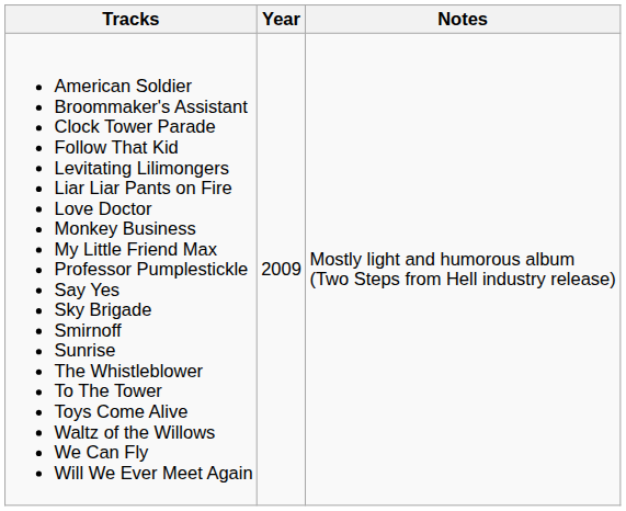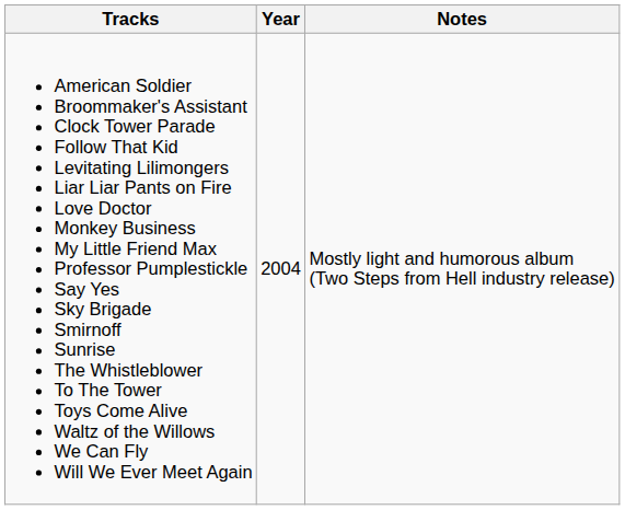row 2 | Year: 2009 -> 2004
